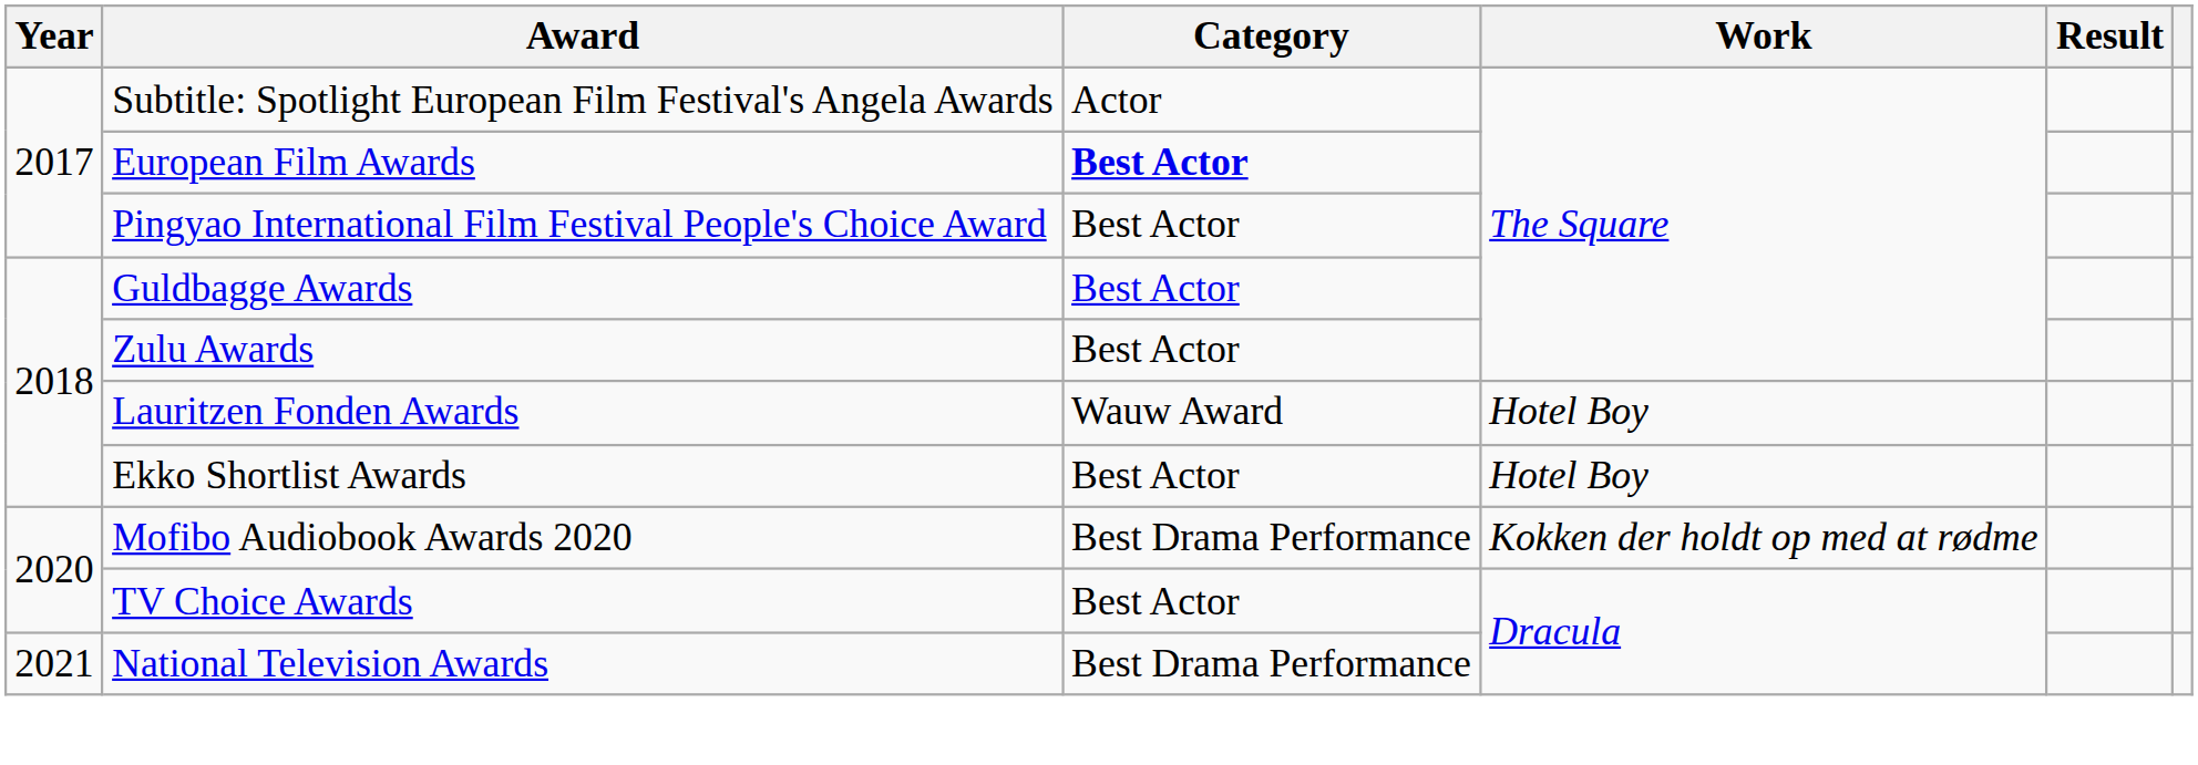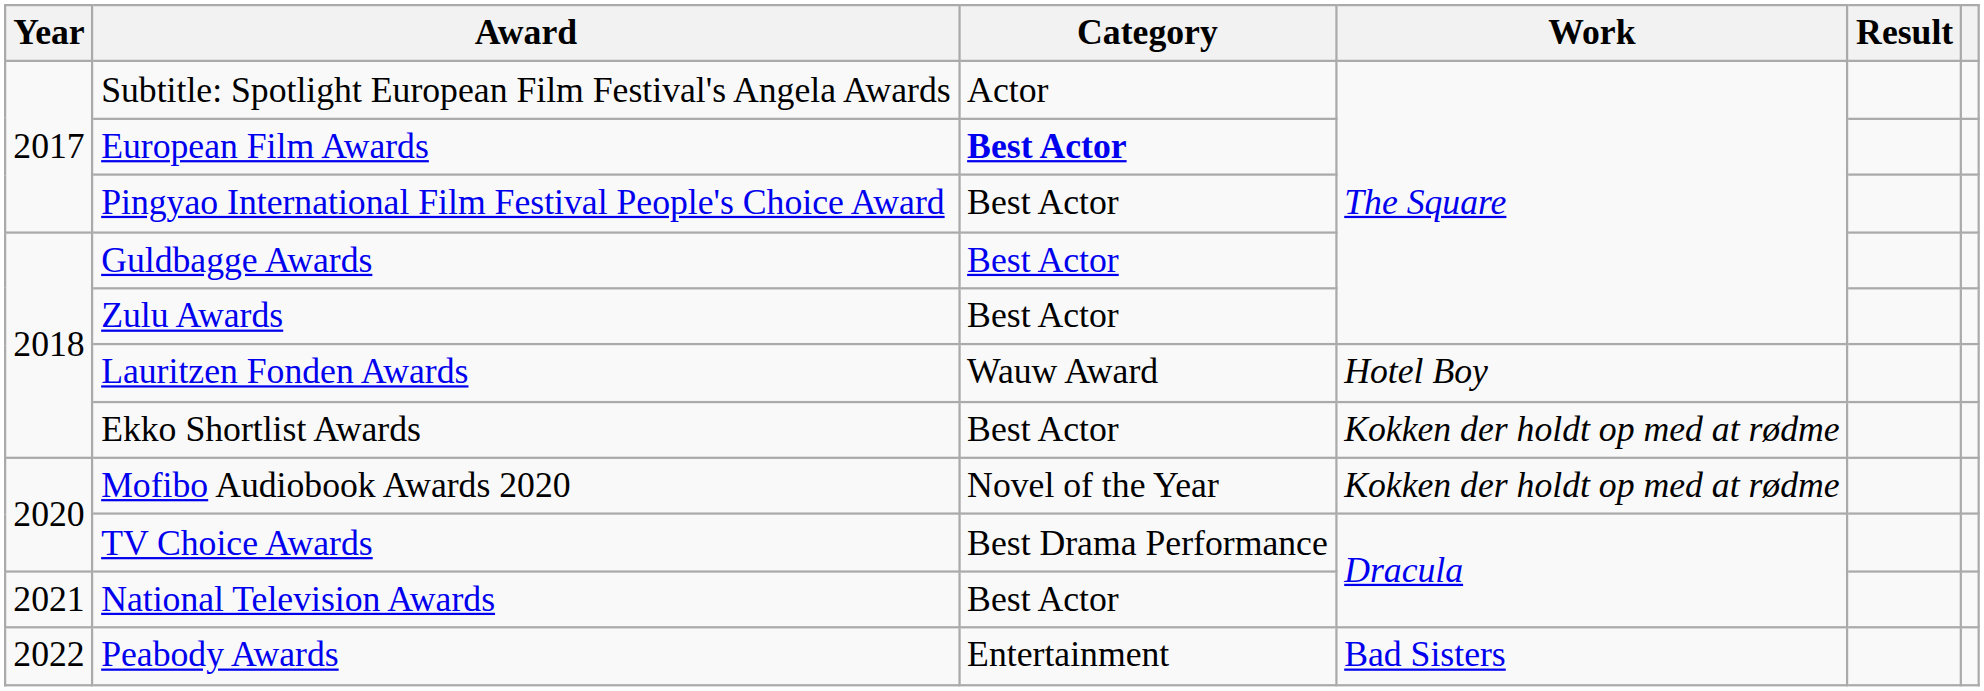Ekko Shortlist Awards | Work: Hotel Boy -> Kokken der holdt op med at rødme
Mofibo Audiobook Awards 2020 | Category: Best Drama Performance -> Novel of the Year
TV Choice Awards | Category: Best Actor -> Best Drama Performance
National Television Awards | Category: Best Drama Performance -> Best Actor
+ row: 2022 | Peabody Awards | Entertainment | Bad Sisters
